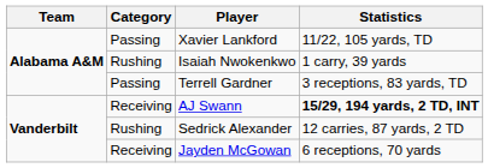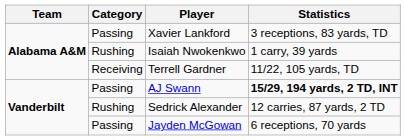Xavier Lankford | Statistics: 11/22, 105 yards, TD -> 3 receptions, 83 yards, TD
Terrell Gardner | Category: Passing -> Receiving
Terrell Gardner | Statistics: 3 receptions, 83 yards, TD -> 11/22, 105 yards, TD
AJ Swann | Category: Receiving -> Passing
Jayden McGowan | Category: Receiving -> Passing
